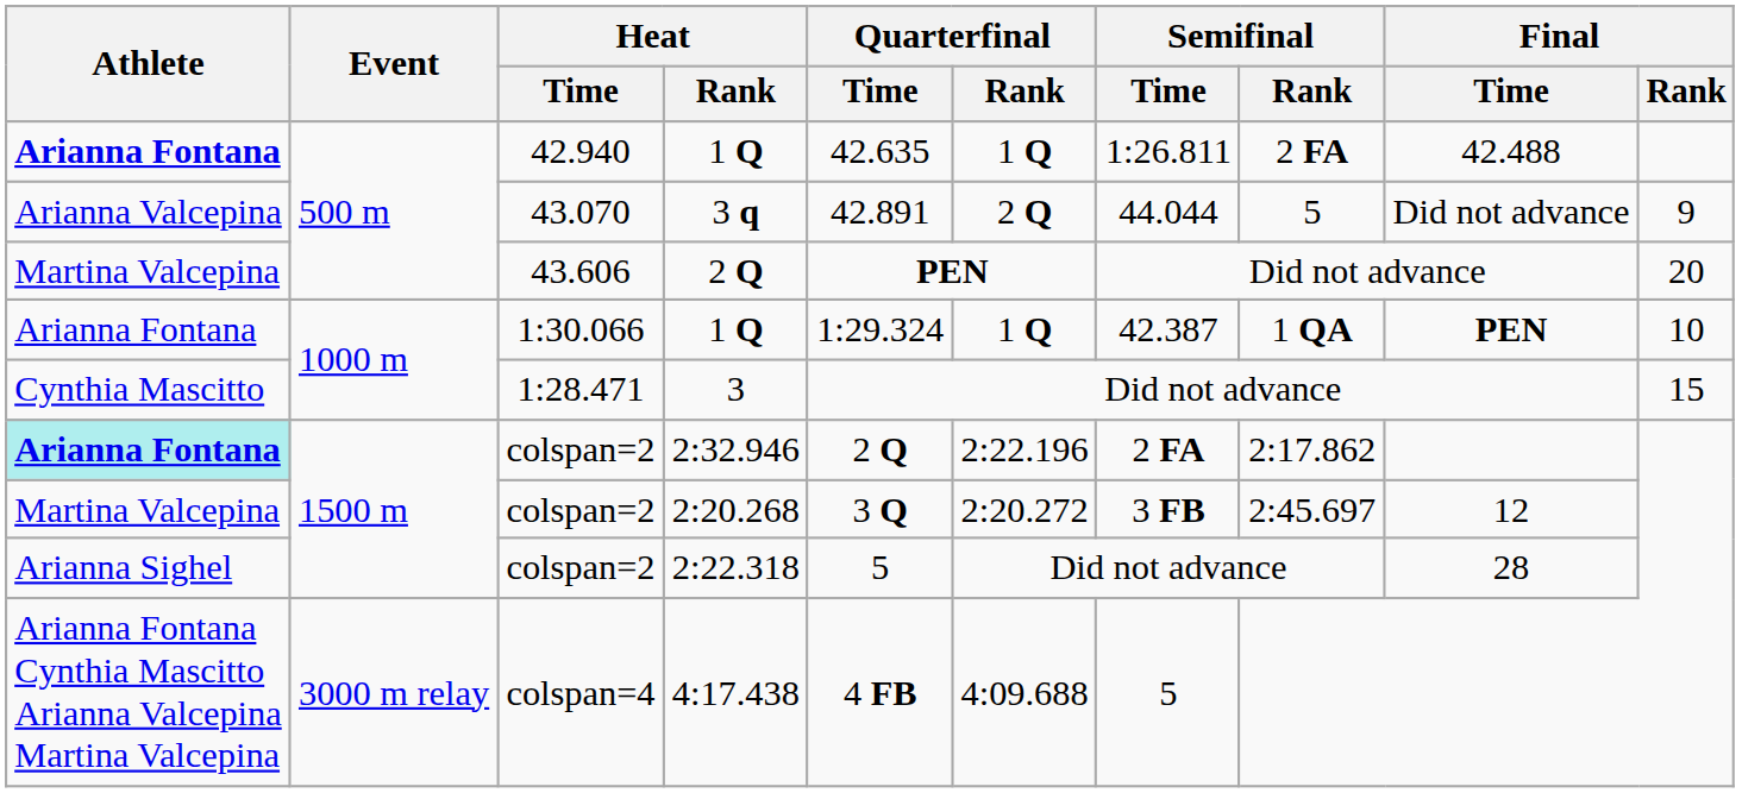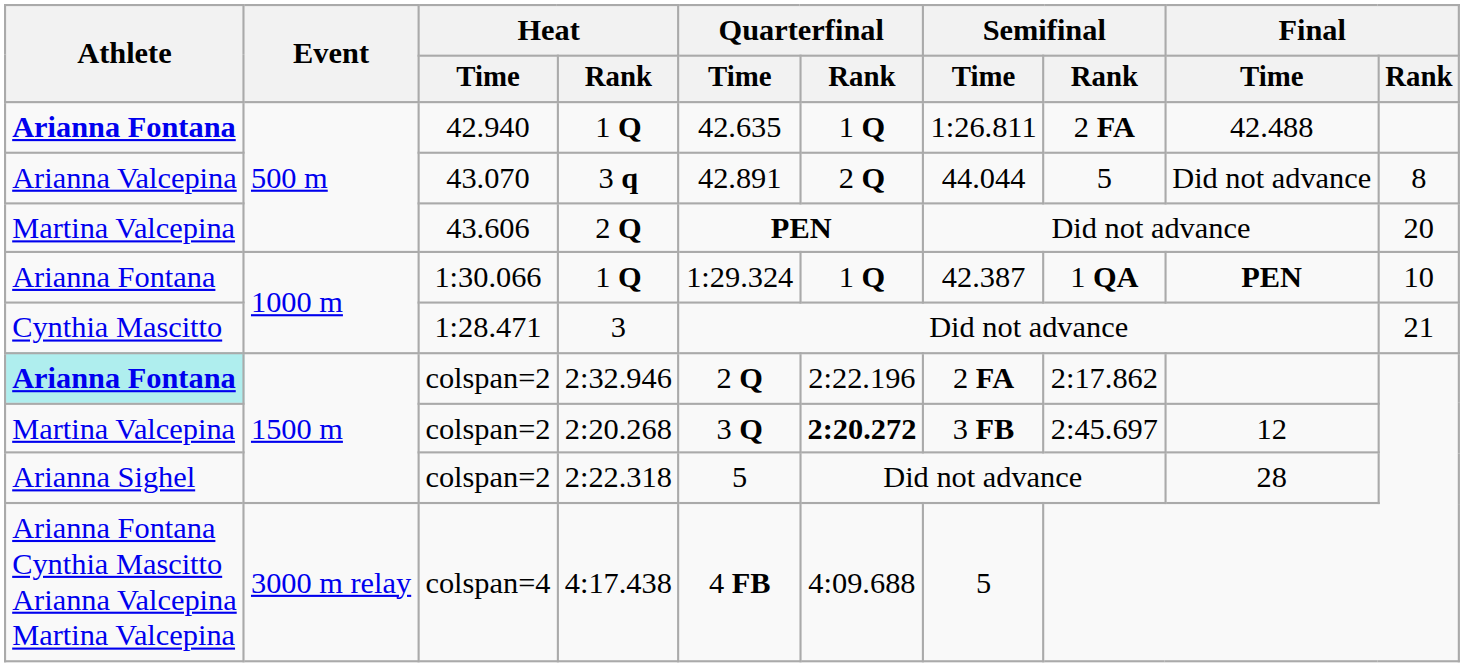3 q | Final / Rank: 9 -> 8
3 | Final / Rank: 15 -> 21
2:20.268 | Quarterfinal / Rank: normal -> bold
